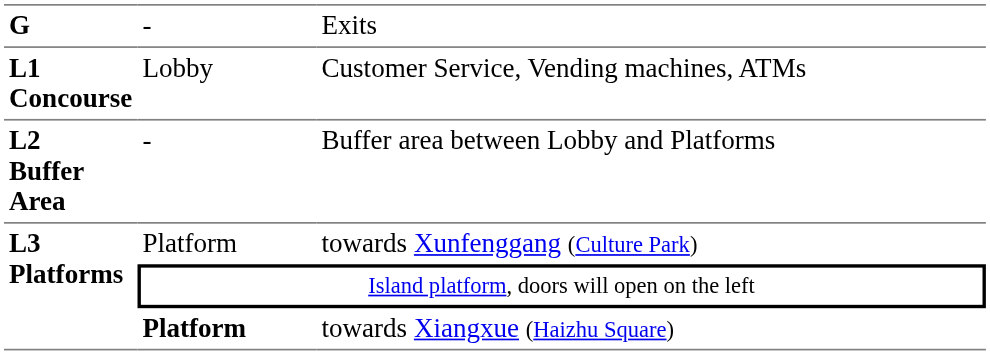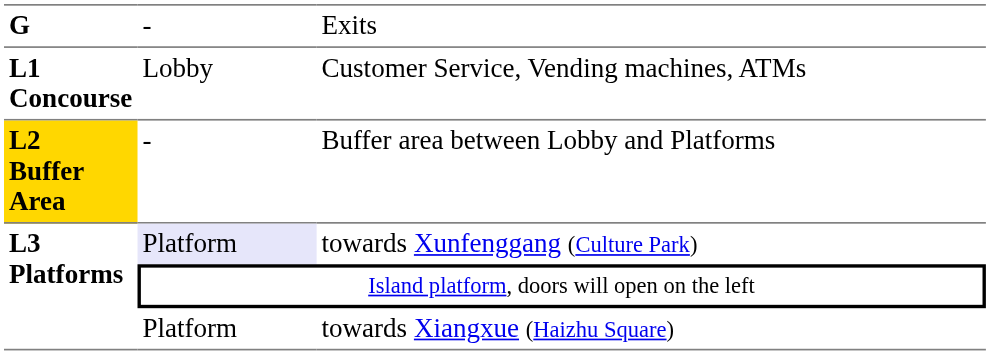Buffer area between Lobby and Platforms | column 1: no background -> gold background
towards Xunfenggang (Culture Park) | column 2: no background -> lavender background
towards Xiangxue (Haizhu Square) | column 2: bold -> normal
